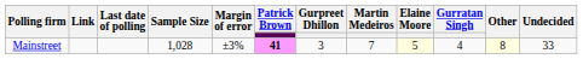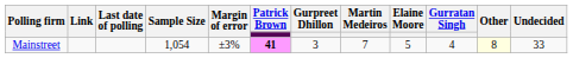Mainstreet | Sample Size: 1,028 -> 1,054
Mainstreet | Elaine Moore: lightyellow background -> no background
